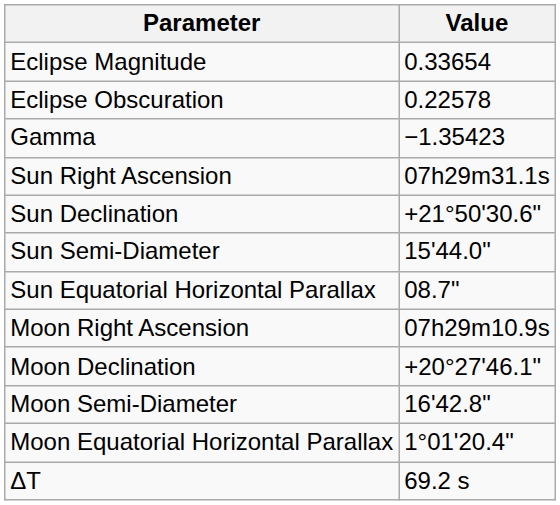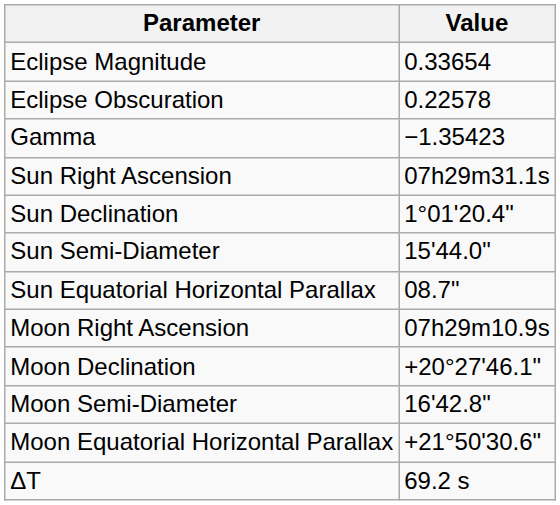Sun Declination | Value: +21°50'30.6" -> 1°01'20.4"
Moon Equatorial Horizontal Parallax | Value: 1°01'20.4" -> +21°50'30.6"
